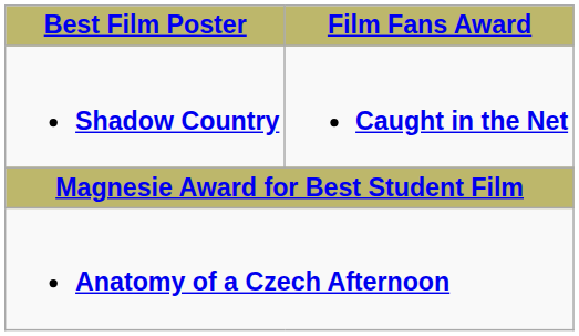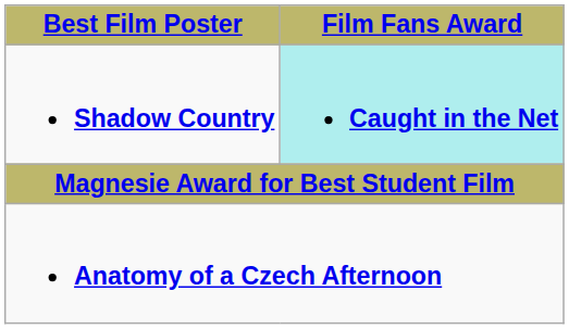Shadow Country | Film Fans Award: no background -> paleturquoise background
